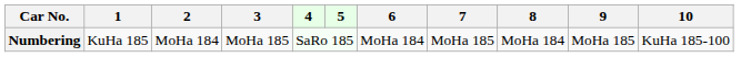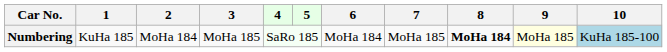Numbering | 8: normal -> bold
Numbering | 9: no background -> lightyellow background
Numbering | 10: no background -> lightblue background
